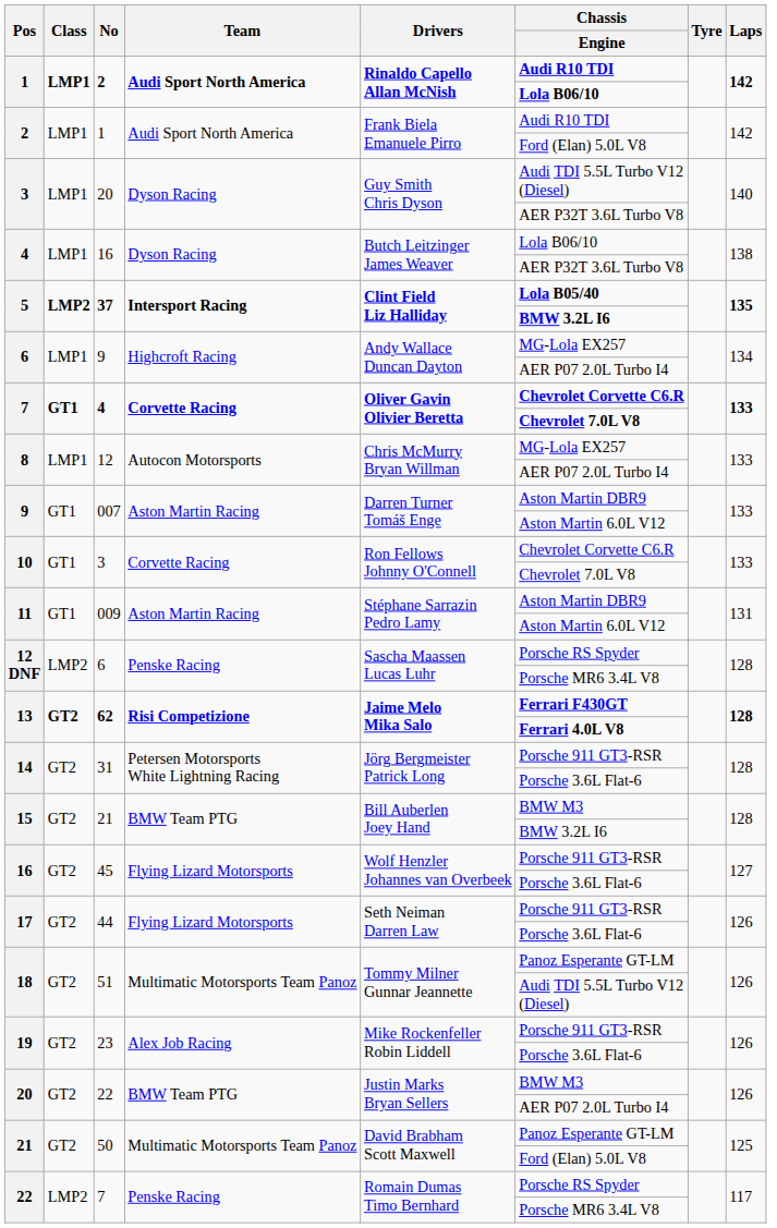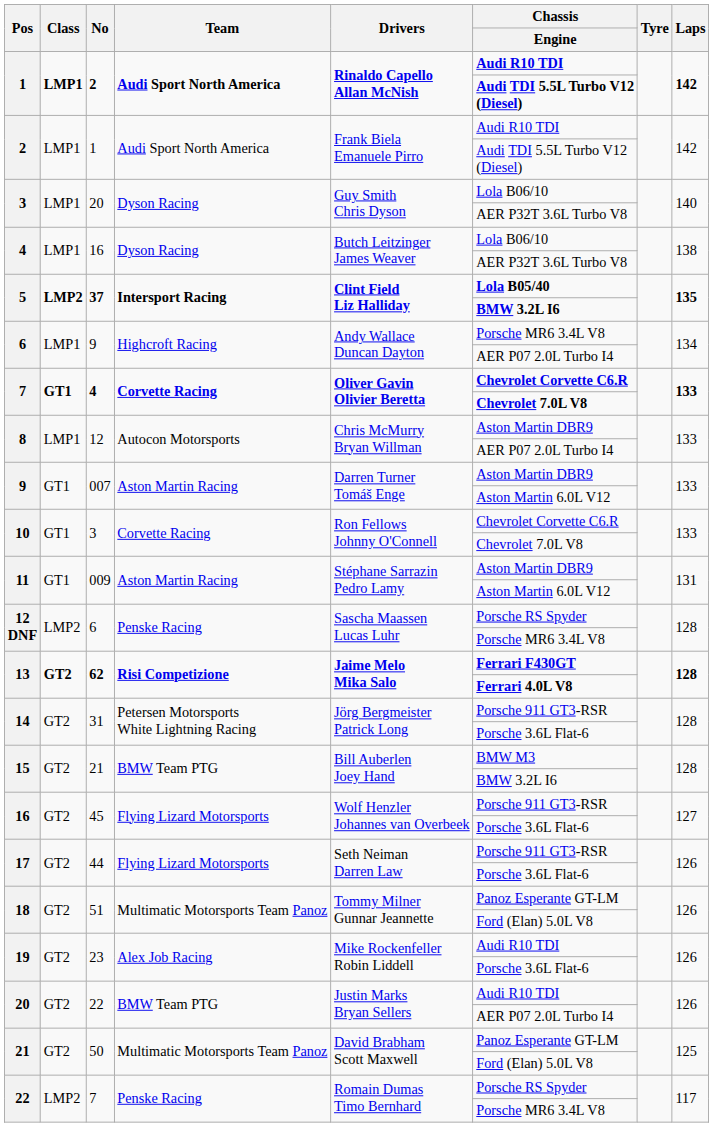row 4 | Chassis / Engine: Lola B06/10 -> Audi TDI 5.5L Turbo V12 (Diesel)
row 6 | Chassis / Engine: Ford (Elan) 5.0L V8 -> Audi TDI 5.5L Turbo V12 (Diesel)
row 7 | Chassis / Engine: Audi TDI 5.5L Turbo V12 (Diesel) -> Lola B06/10
row 13 | Chassis / Engine: MG-Lola EX257 -> Porsche MR6 3.4L V8
row 17 | Chassis / Engine: MG-Lola EX257 -> Aston Martin DBR9
row 38 | Chassis / Engine: Audi TDI 5.5L Turbo V12 (Diesel) -> Ford (Elan) 5.0L V8
row 39 | Chassis / Engine: Porsche 911 GT3-RSR -> Audi R10 TDI
row 41 | Chassis / Engine: BMW M3 -> Audi R10 TDI
